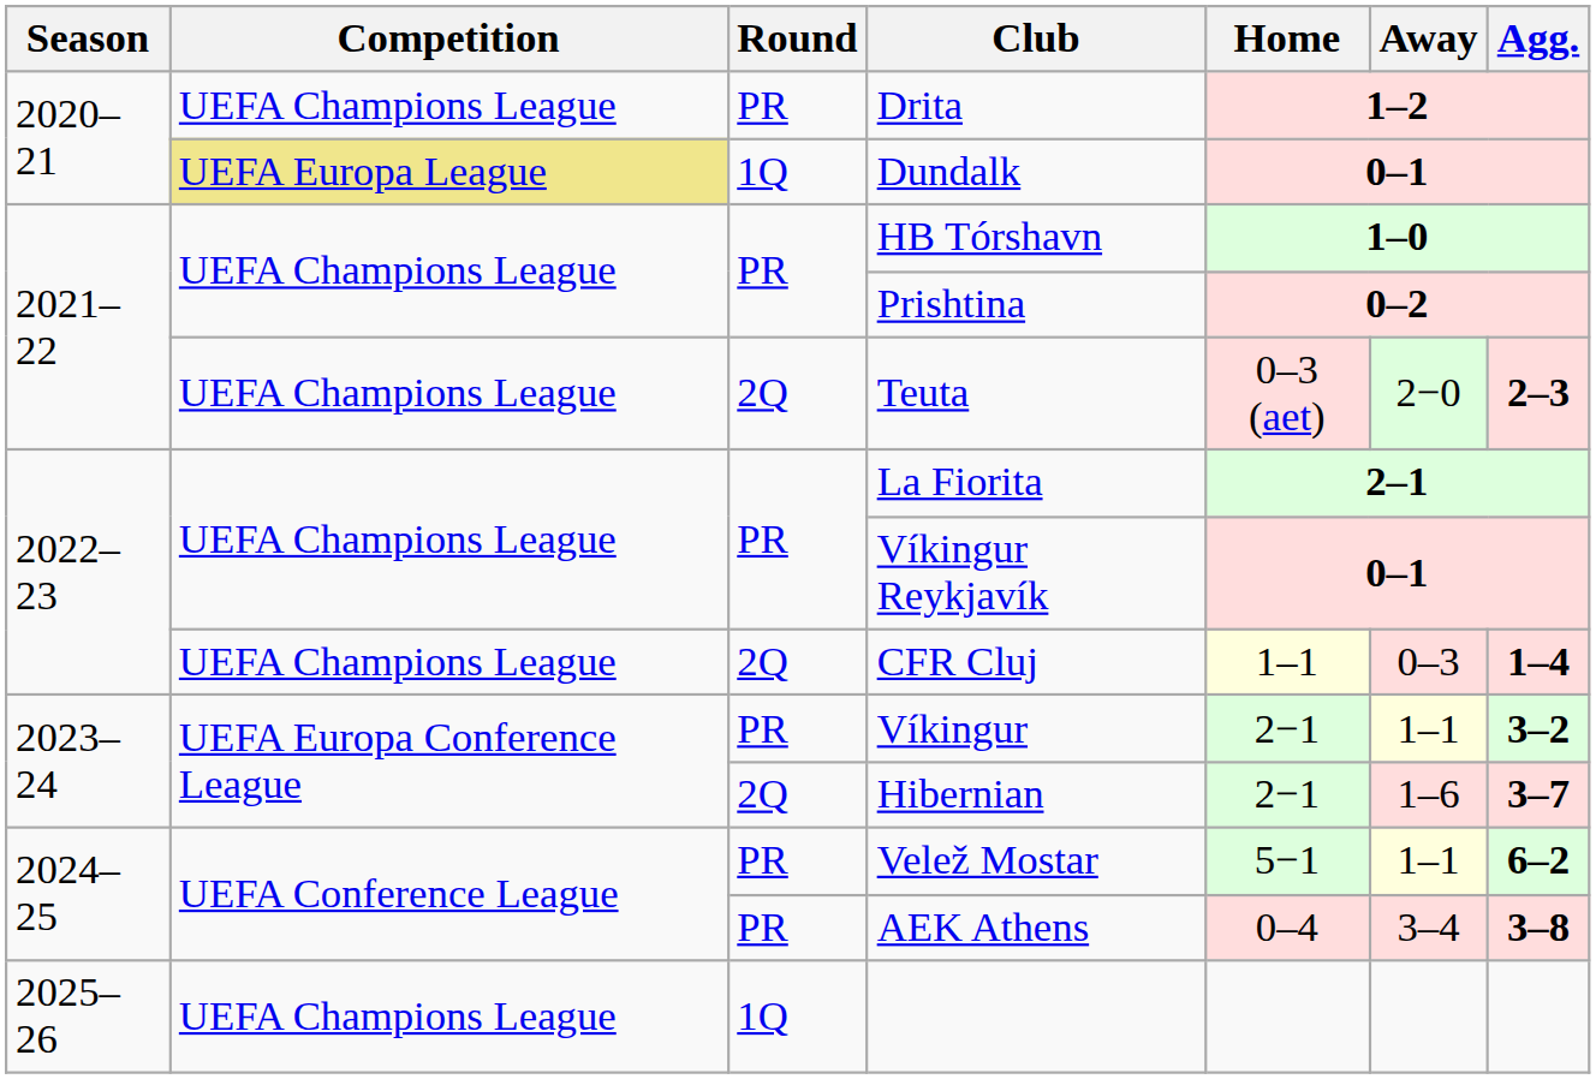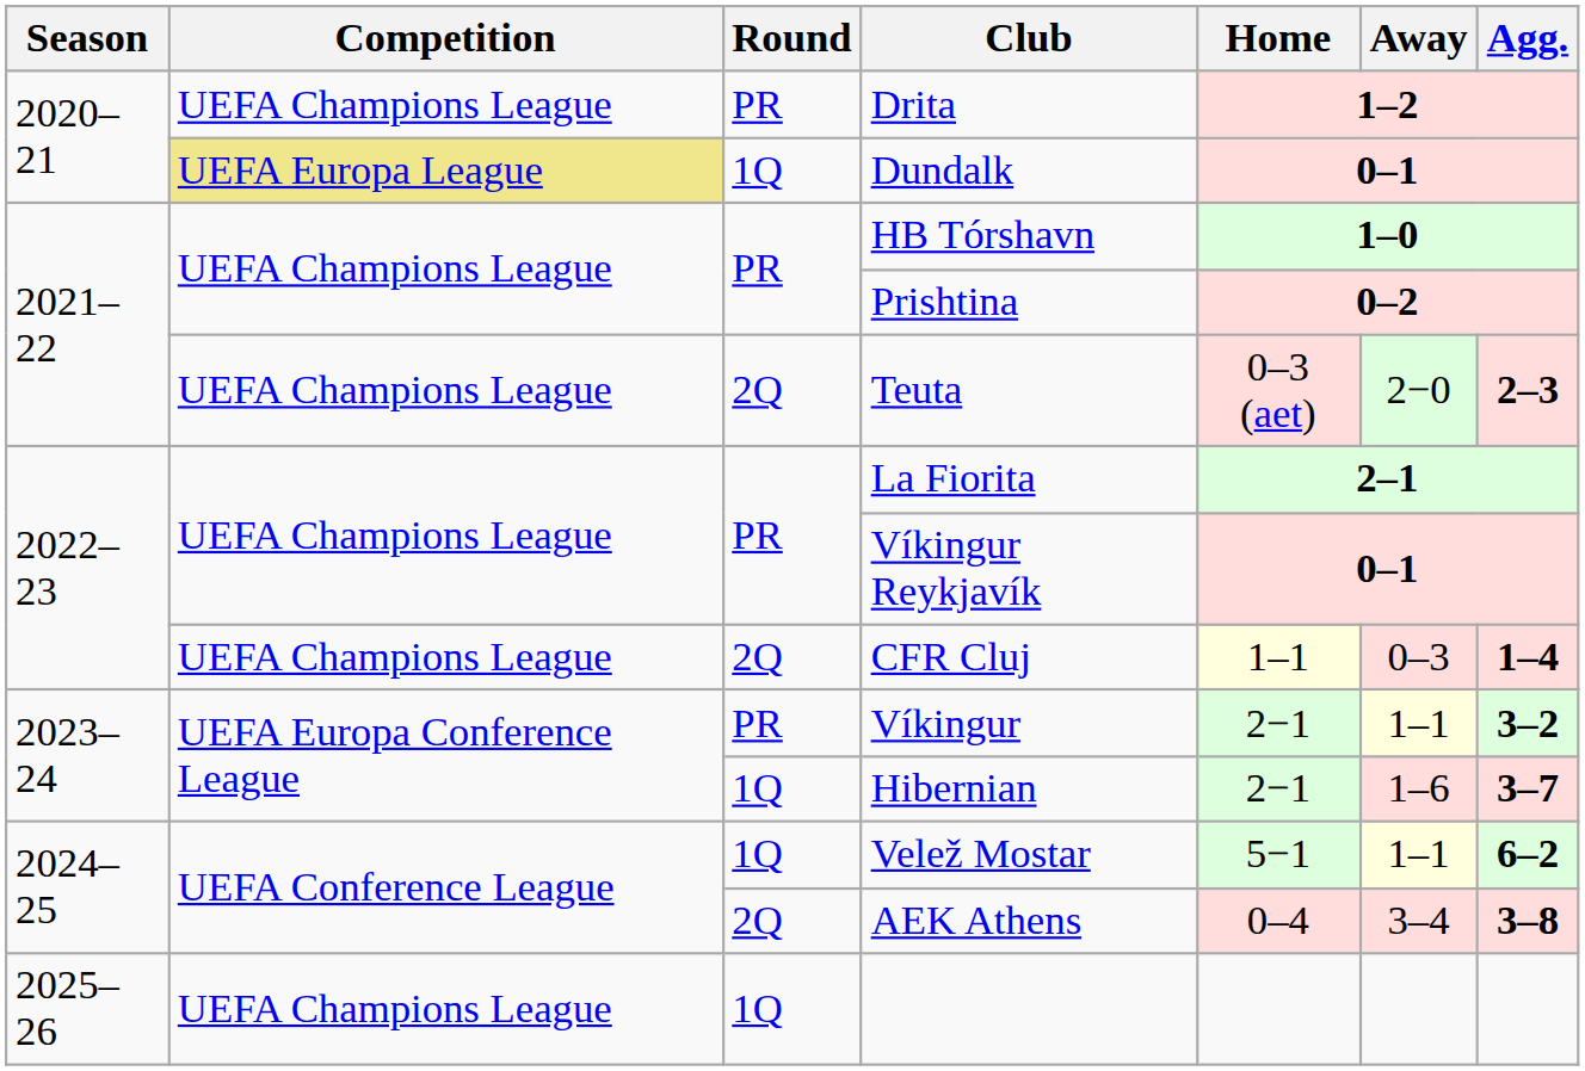Hibernian | Round: 2Q -> 1Q
Velež Mostar | Round: PR -> 1Q
AEK Athens | Round: PR -> 2Q
